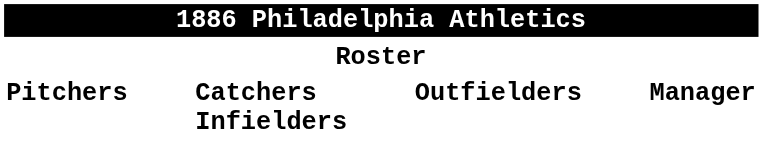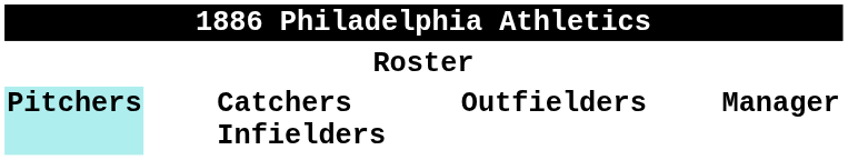Pitchers | column 1: no background -> paleturquoise background
